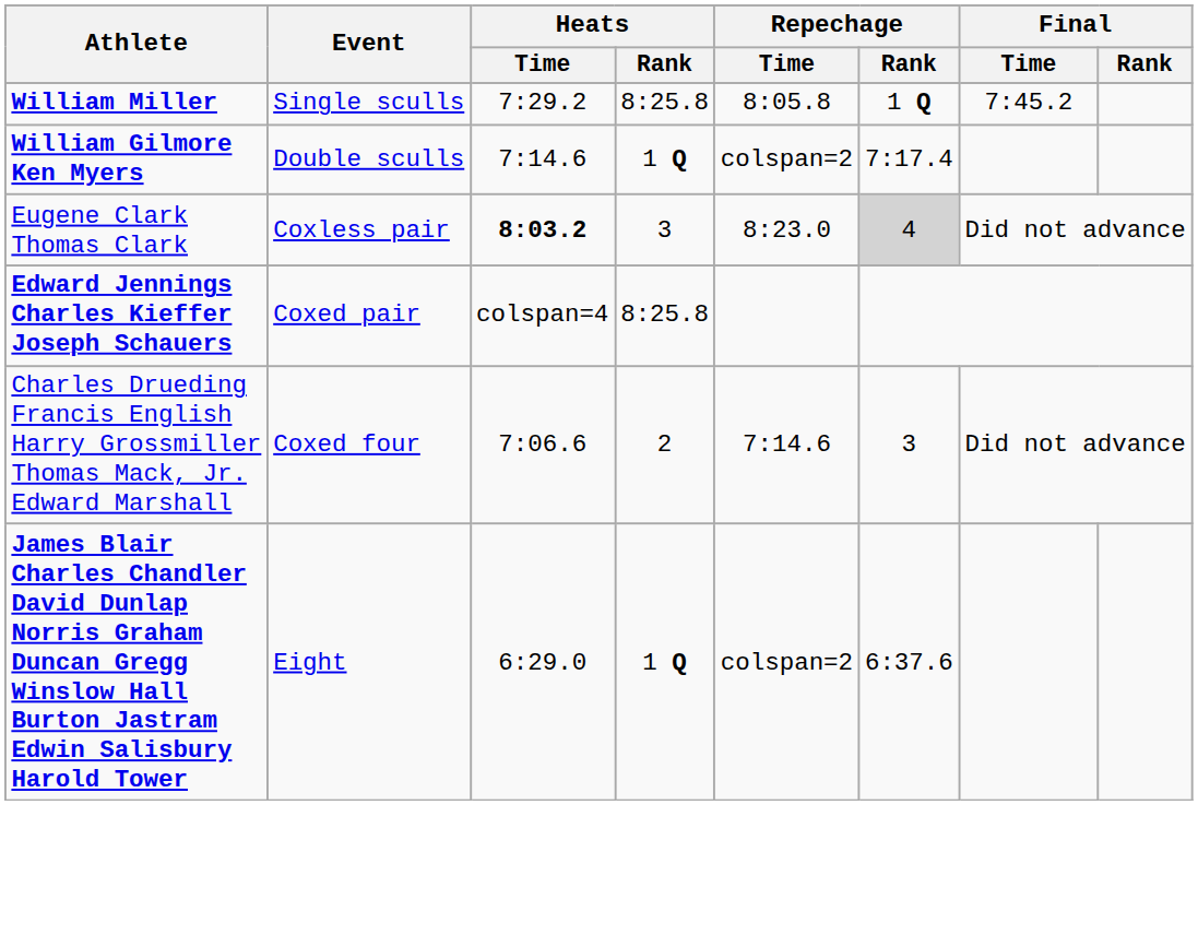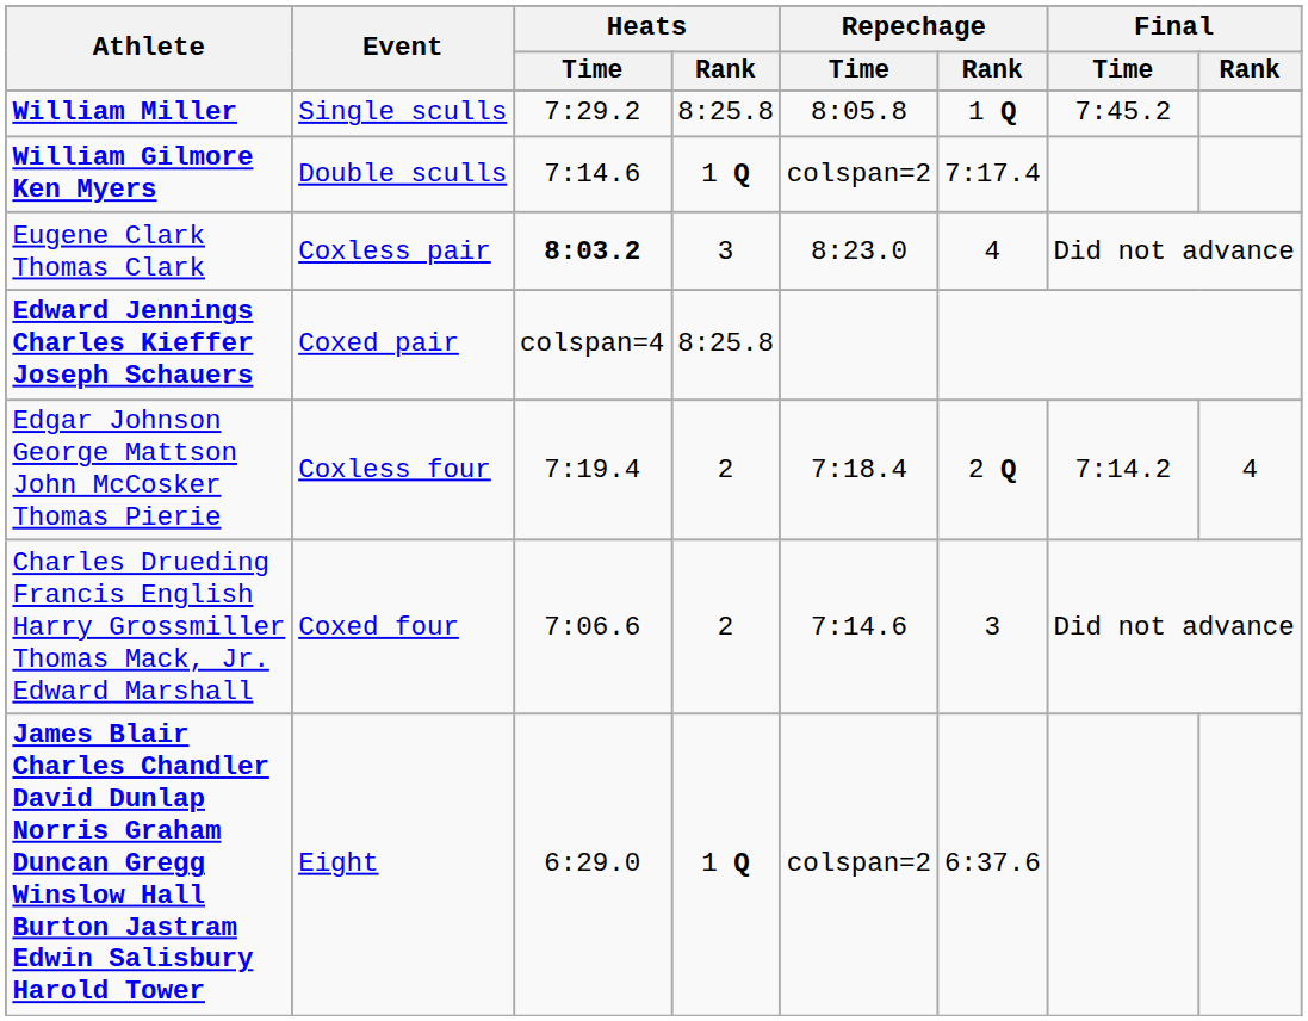Eugene Clark Thomas Clark | Repechage / Rank: lightgrey background -> no background
+ row: Edgar Johnson George Mattson John McCosker Thomas Pierie | Coxless four | 7:19.4 | 2 | 7:18.4 | 2 Q | 7:14.2 | 4
